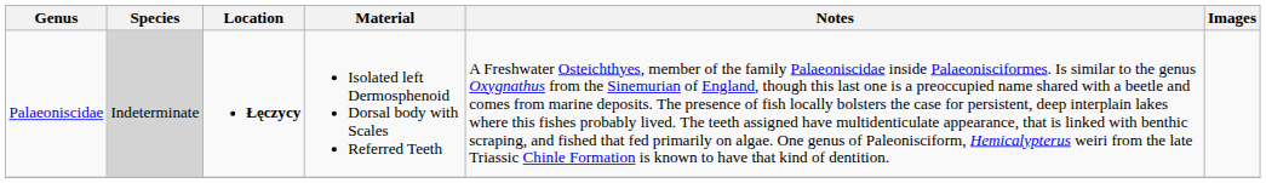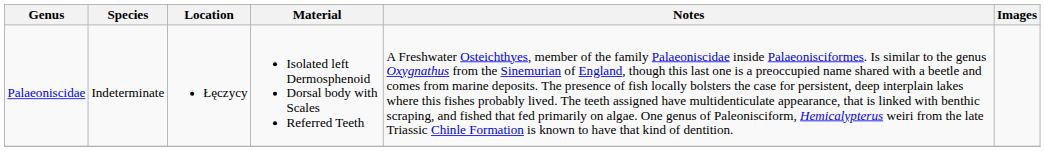Palaeoniscidae | Species: lightgrey background -> no background
Palaeoniscidae | Location: bold -> normal
